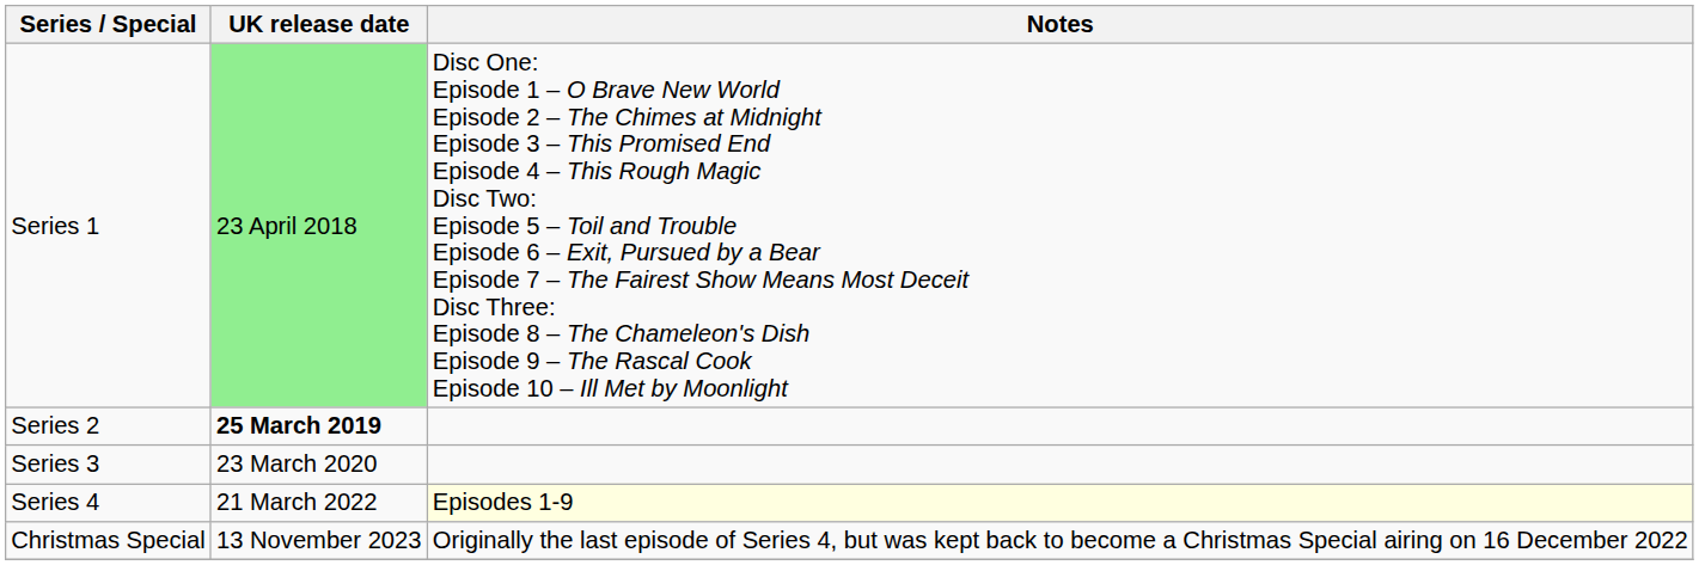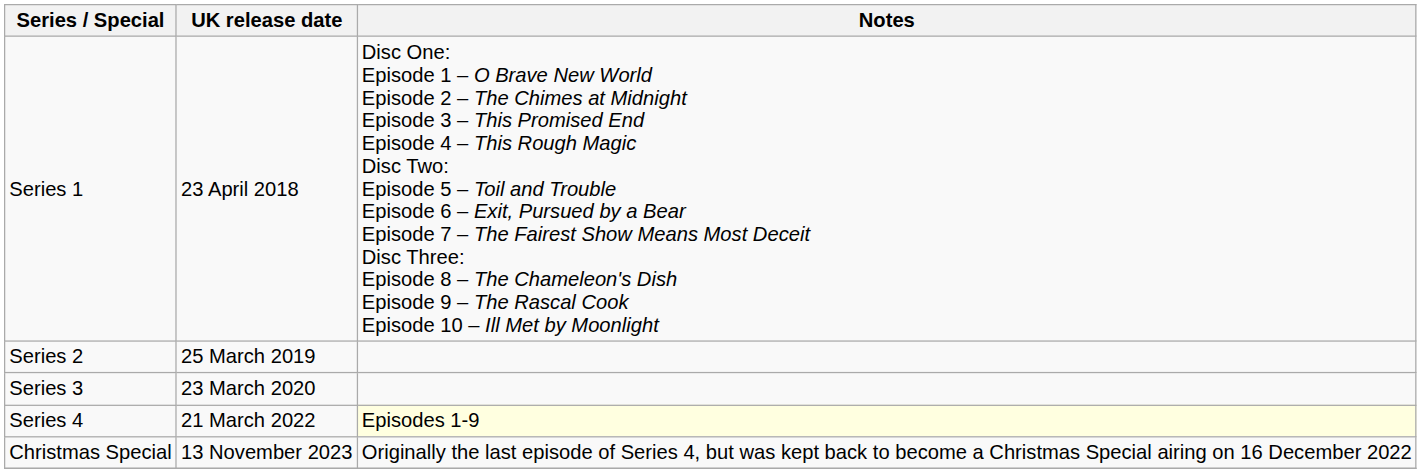Series 1 | UK release date: lightgreen background -> no background
Series 2 | UK release date: bold -> normal
